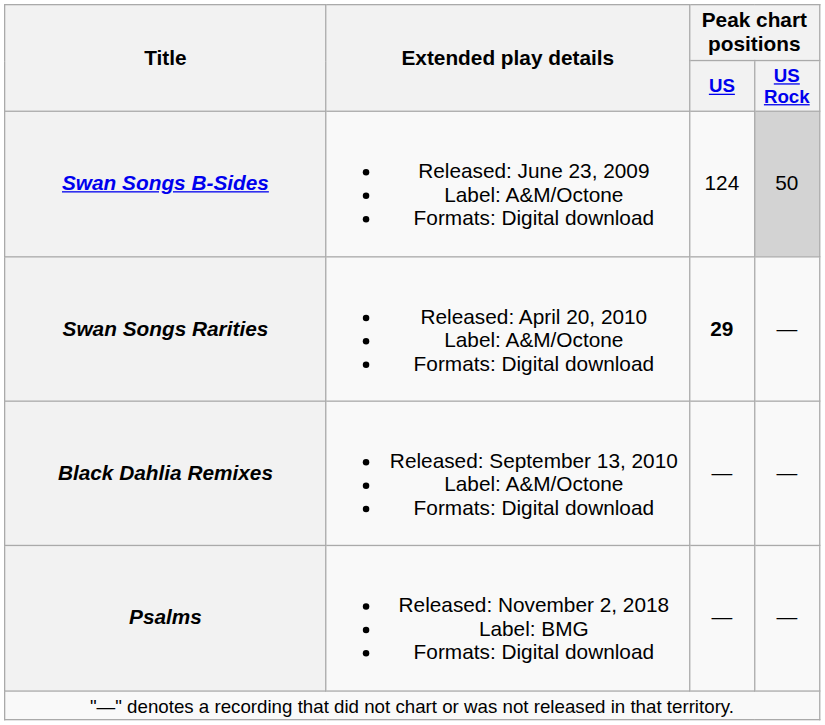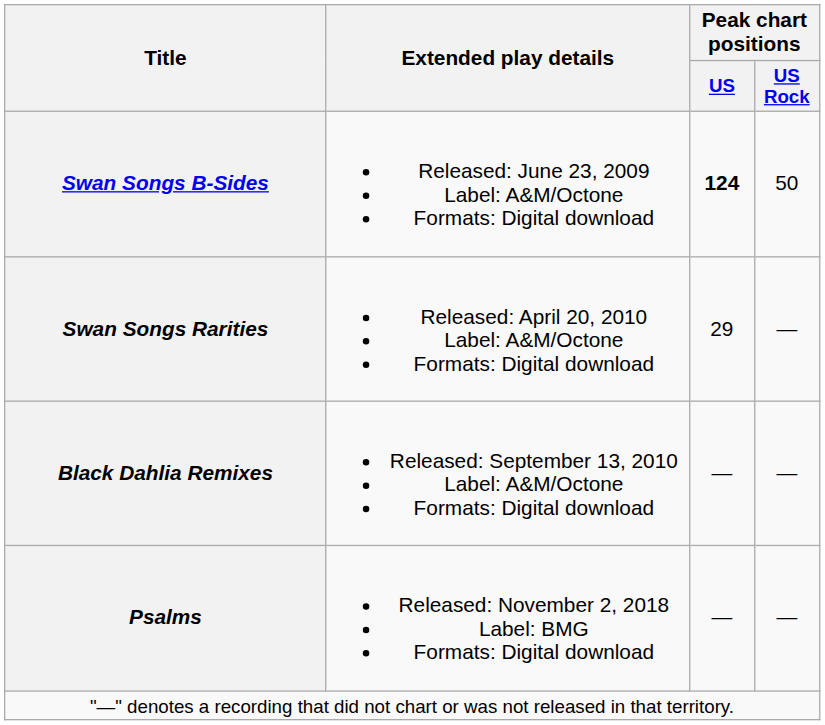Swan Songs B-Sides | Peak chart positions / US: normal -> bold
Swan Songs B-Sides | Peak chart positions / US Rock: lightgrey background -> no background
Swan Songs Rarities | Peak chart positions / US: bold -> normal
